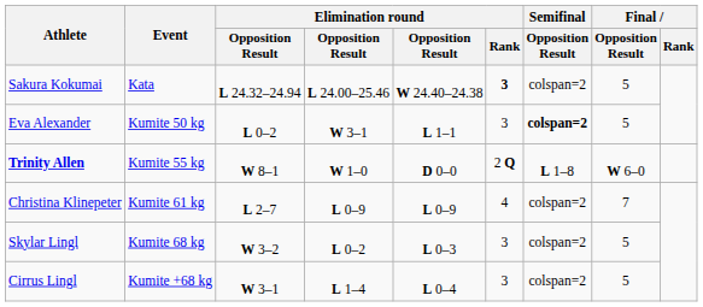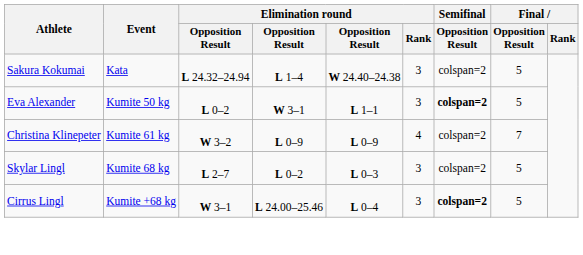Sakura Kokumai | column 4: L 24.00–25.46 -> L 1–4
Sakura Kokumai | Elimination round / Rank: bold -> normal
- row: Trinity Allen | Kumite 55 kg | W 8–1 | W 1–0 | D 0–0 | 2 Q | L 1–8 | W 6–0
Christina Klinepeter | column 3: L 2–7 -> W 3–2
Skylar Lingl | column 3: W 3–2 -> L 2–7
Cirrus Lingl | column 4: L 1–4 -> L 24.00–25.46
Cirrus Lingl | Semifinal / Opposition Result: normal -> bold
